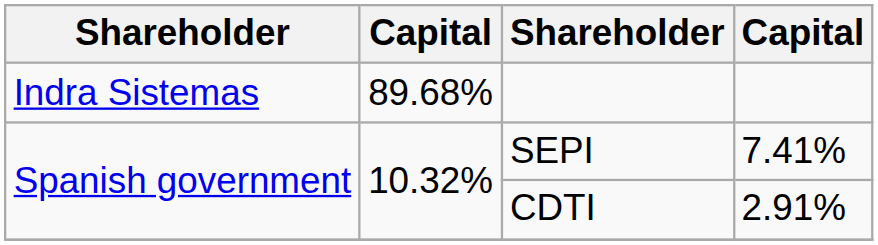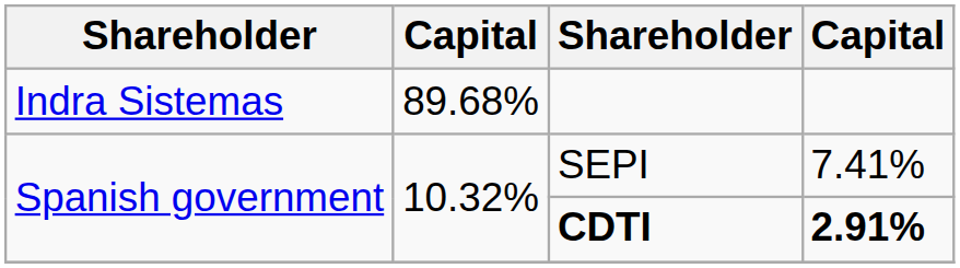CDTI | column 3: normal -> bold
CDTI | column 4: normal -> bold
